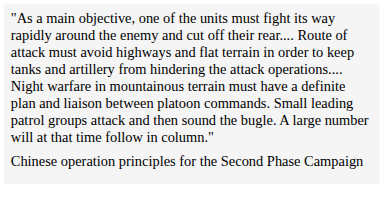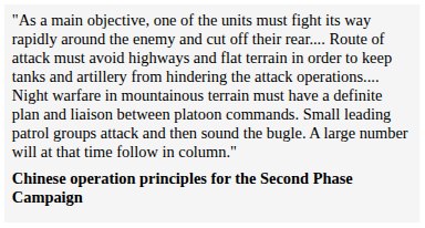row 2 | column 1: normal -> bold
